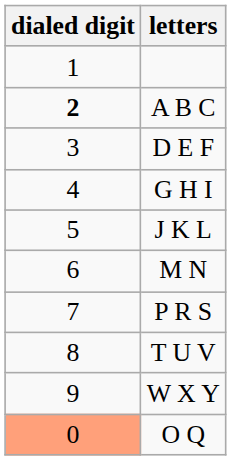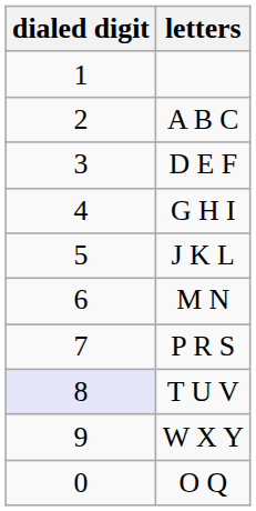A B C | dialed digit: bold -> normal
T U V | dialed digit: no background -> lavender background
O Q | dialed digit: lightsalmon background -> no background
